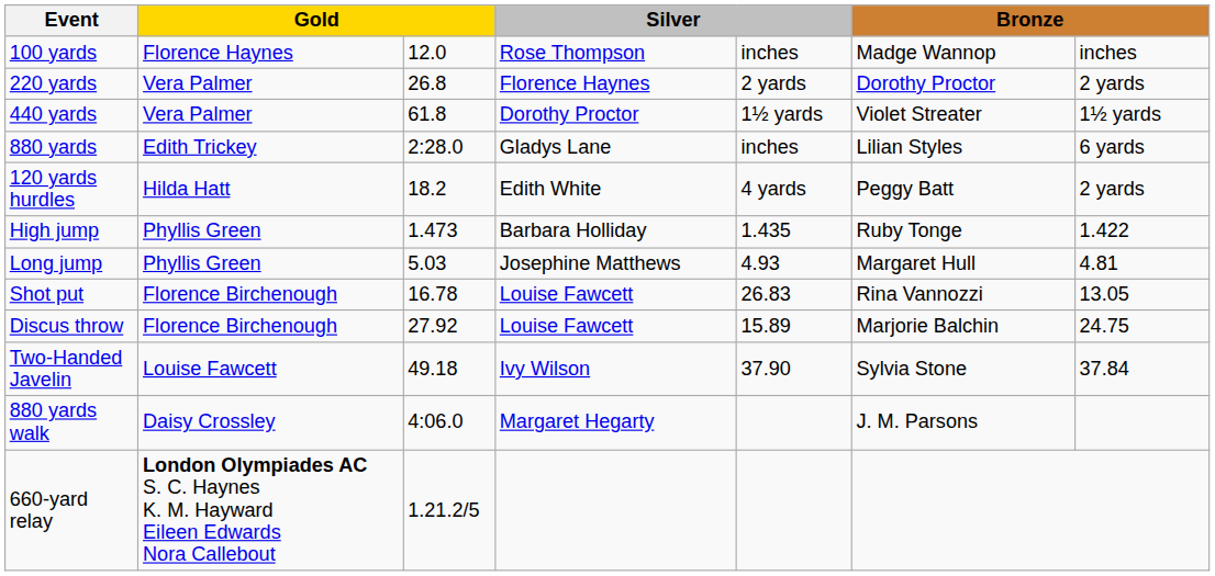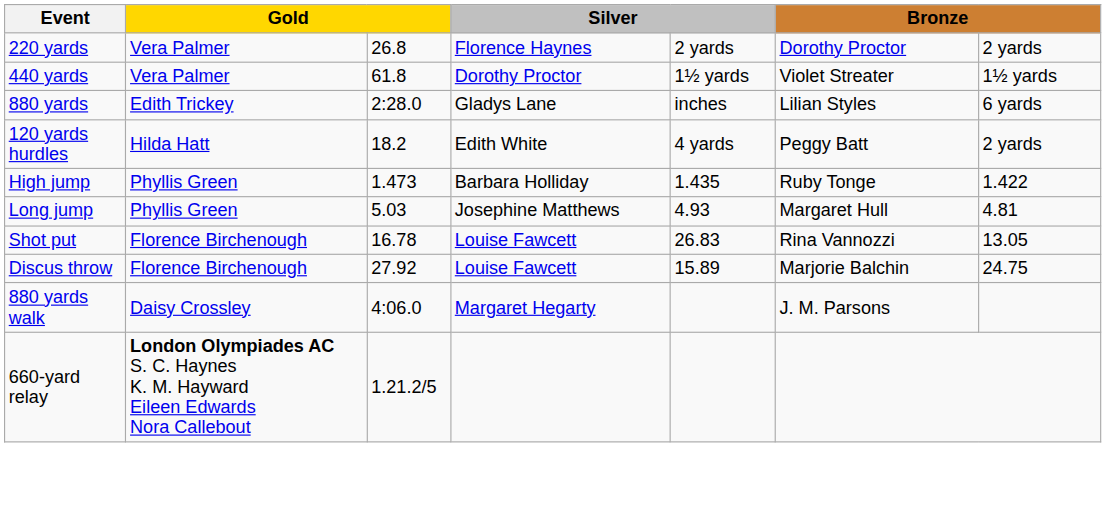- row: 100 yards | Florence Haynes | 12.0 | Rose Thompson | inches | Madge Wannop | inches
- row: Two-Handed Javelin | Louise Fawcett | 49.18 | Ivy Wilson | 37.90 | Sylvia Stone | 37.84
